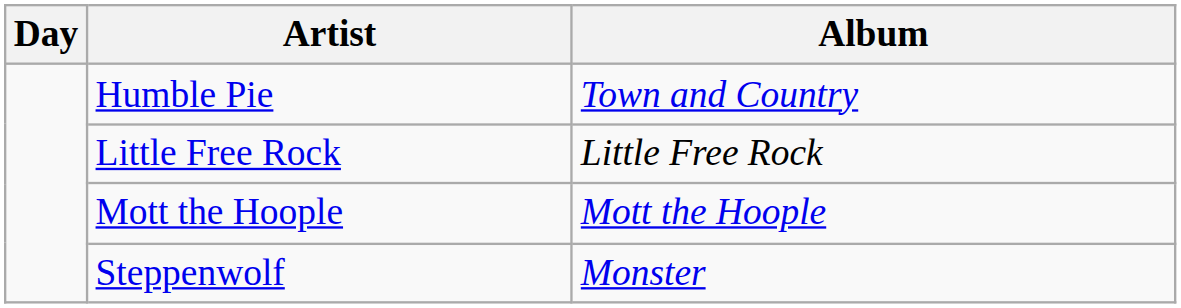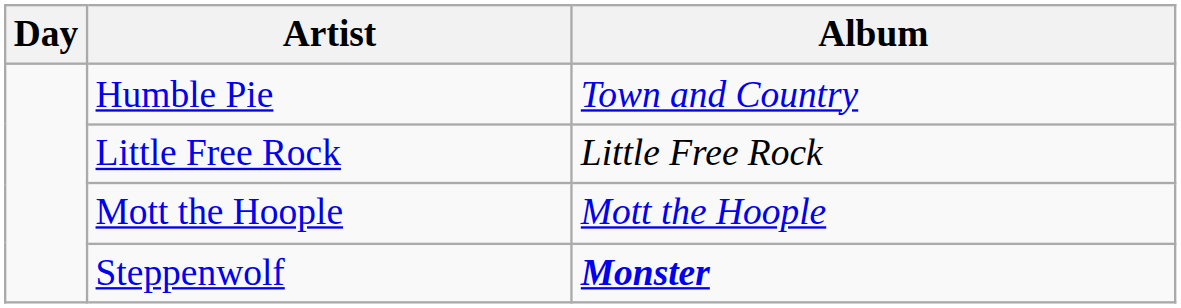Steppenwolf | Album: normal -> bold
